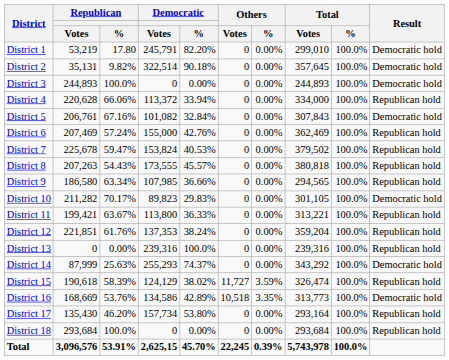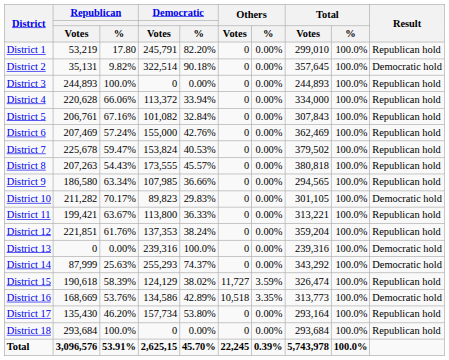District 1 | Result: Democratic hold -> Republican hold
District 3 | Result: Democratic hold -> Republican hold
District 5 | Result: Democratic hold -> Republican hold
District 13 | Result: Republican hold -> Democratic hold
